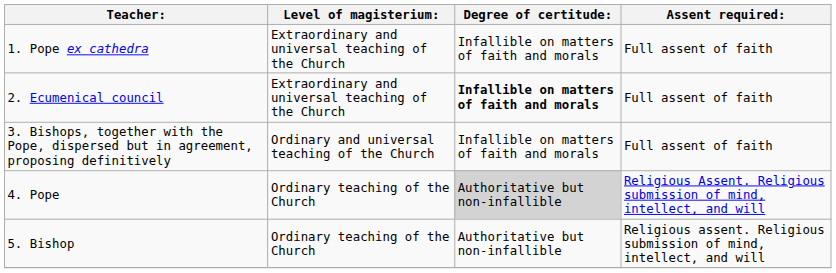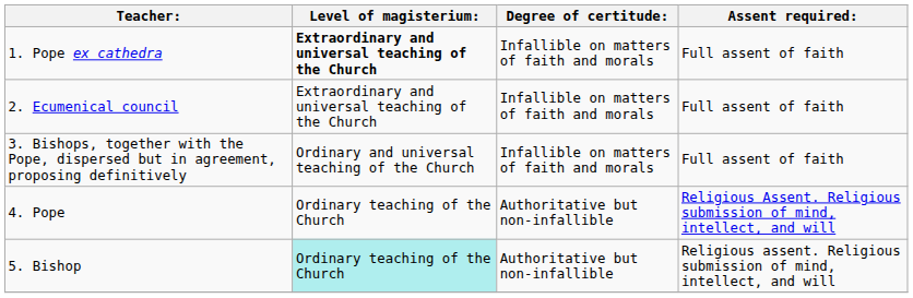1. Pope ex cathedra | Level of magisterium:: normal -> bold
2. Ecumenical council | Degree of certitude:: bold -> normal
4. Pope | Degree of certitude:: lightgrey background -> no background
5. Bishop | Level of magisterium:: no background -> paleturquoise background
